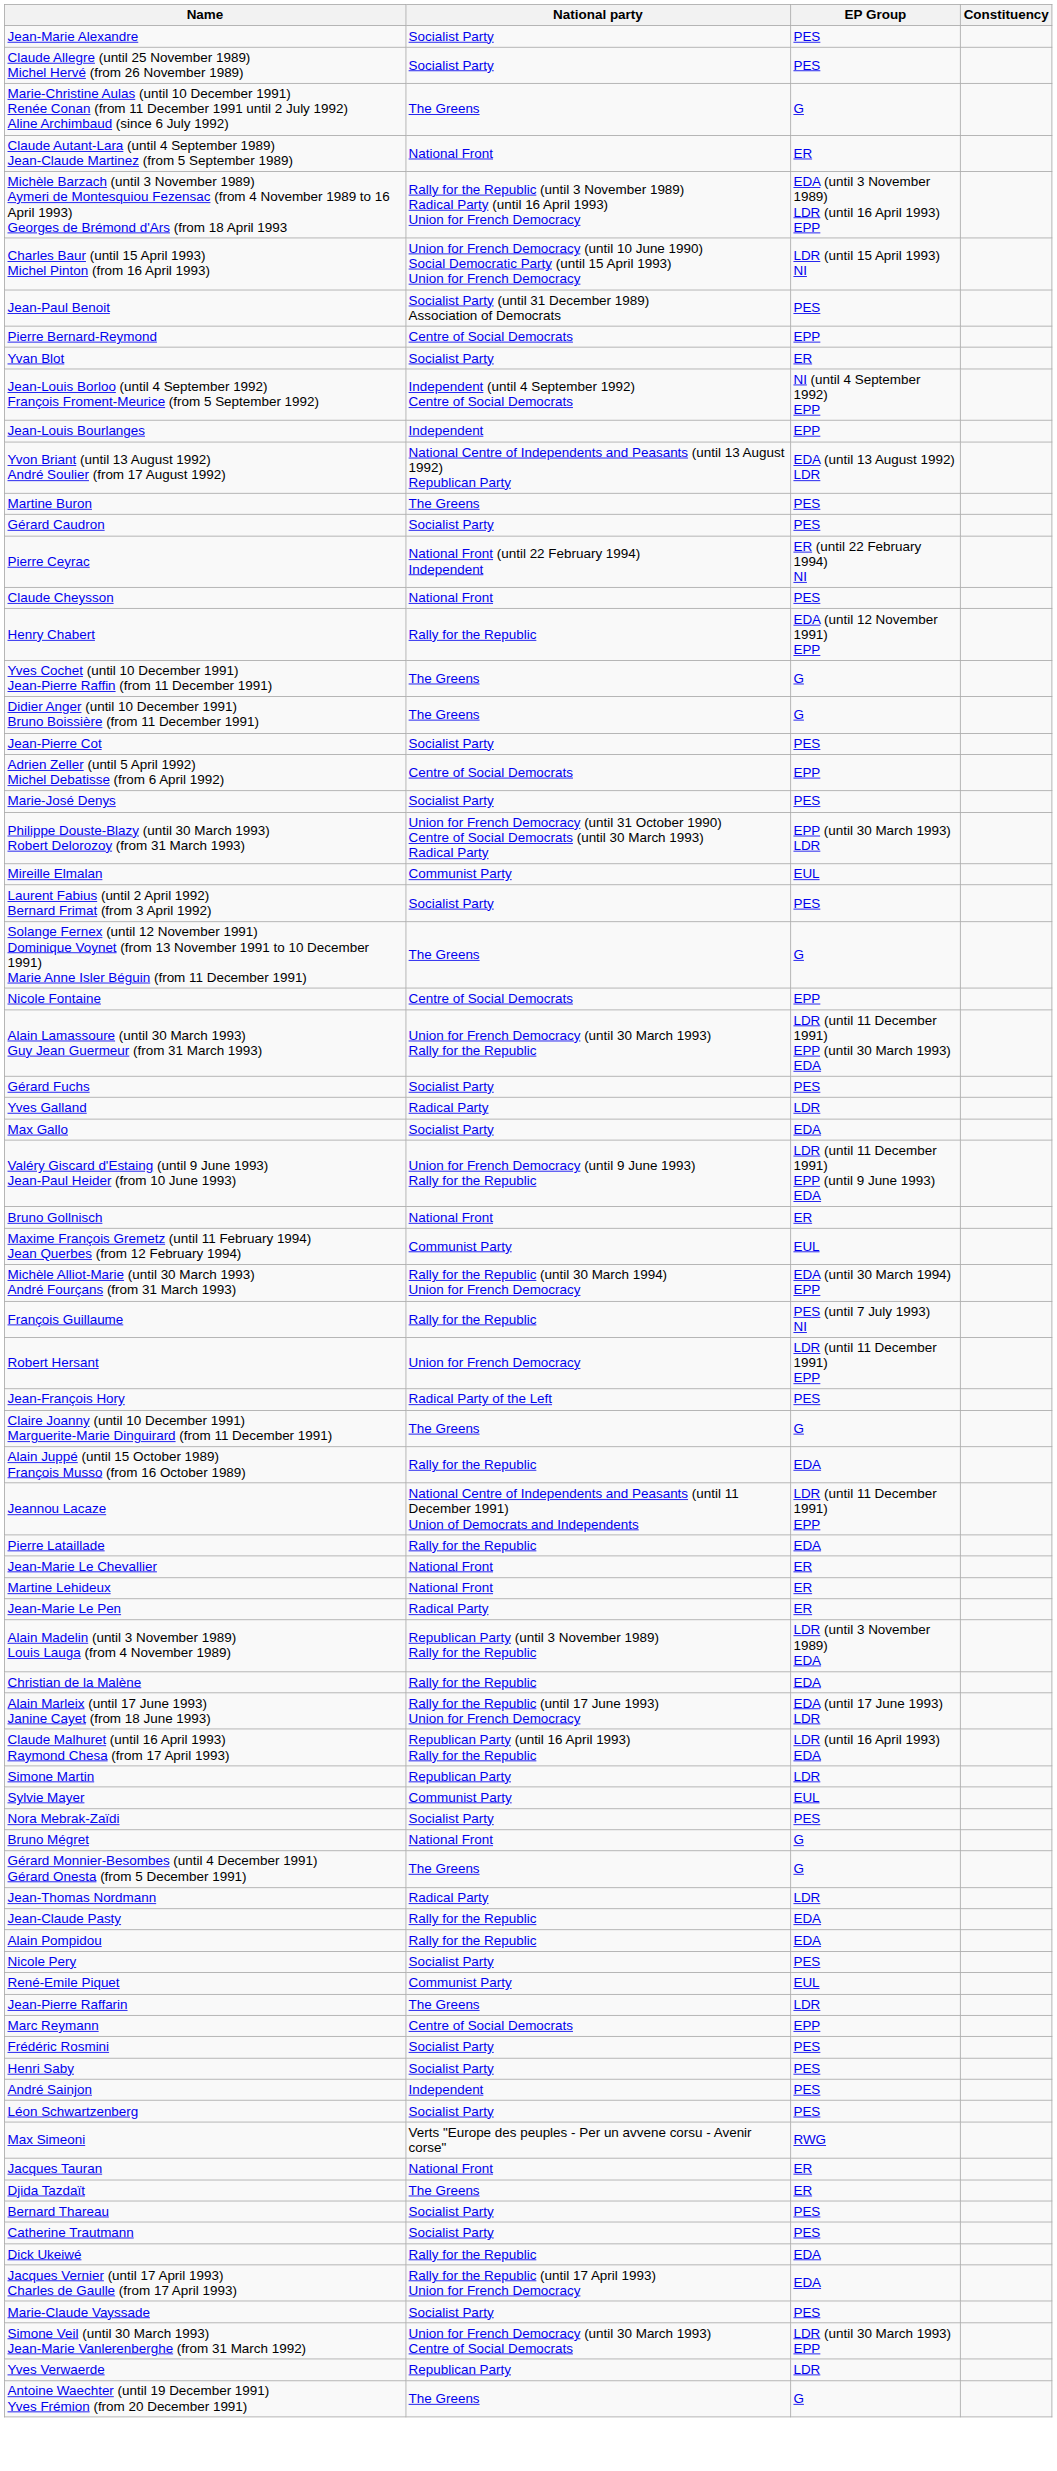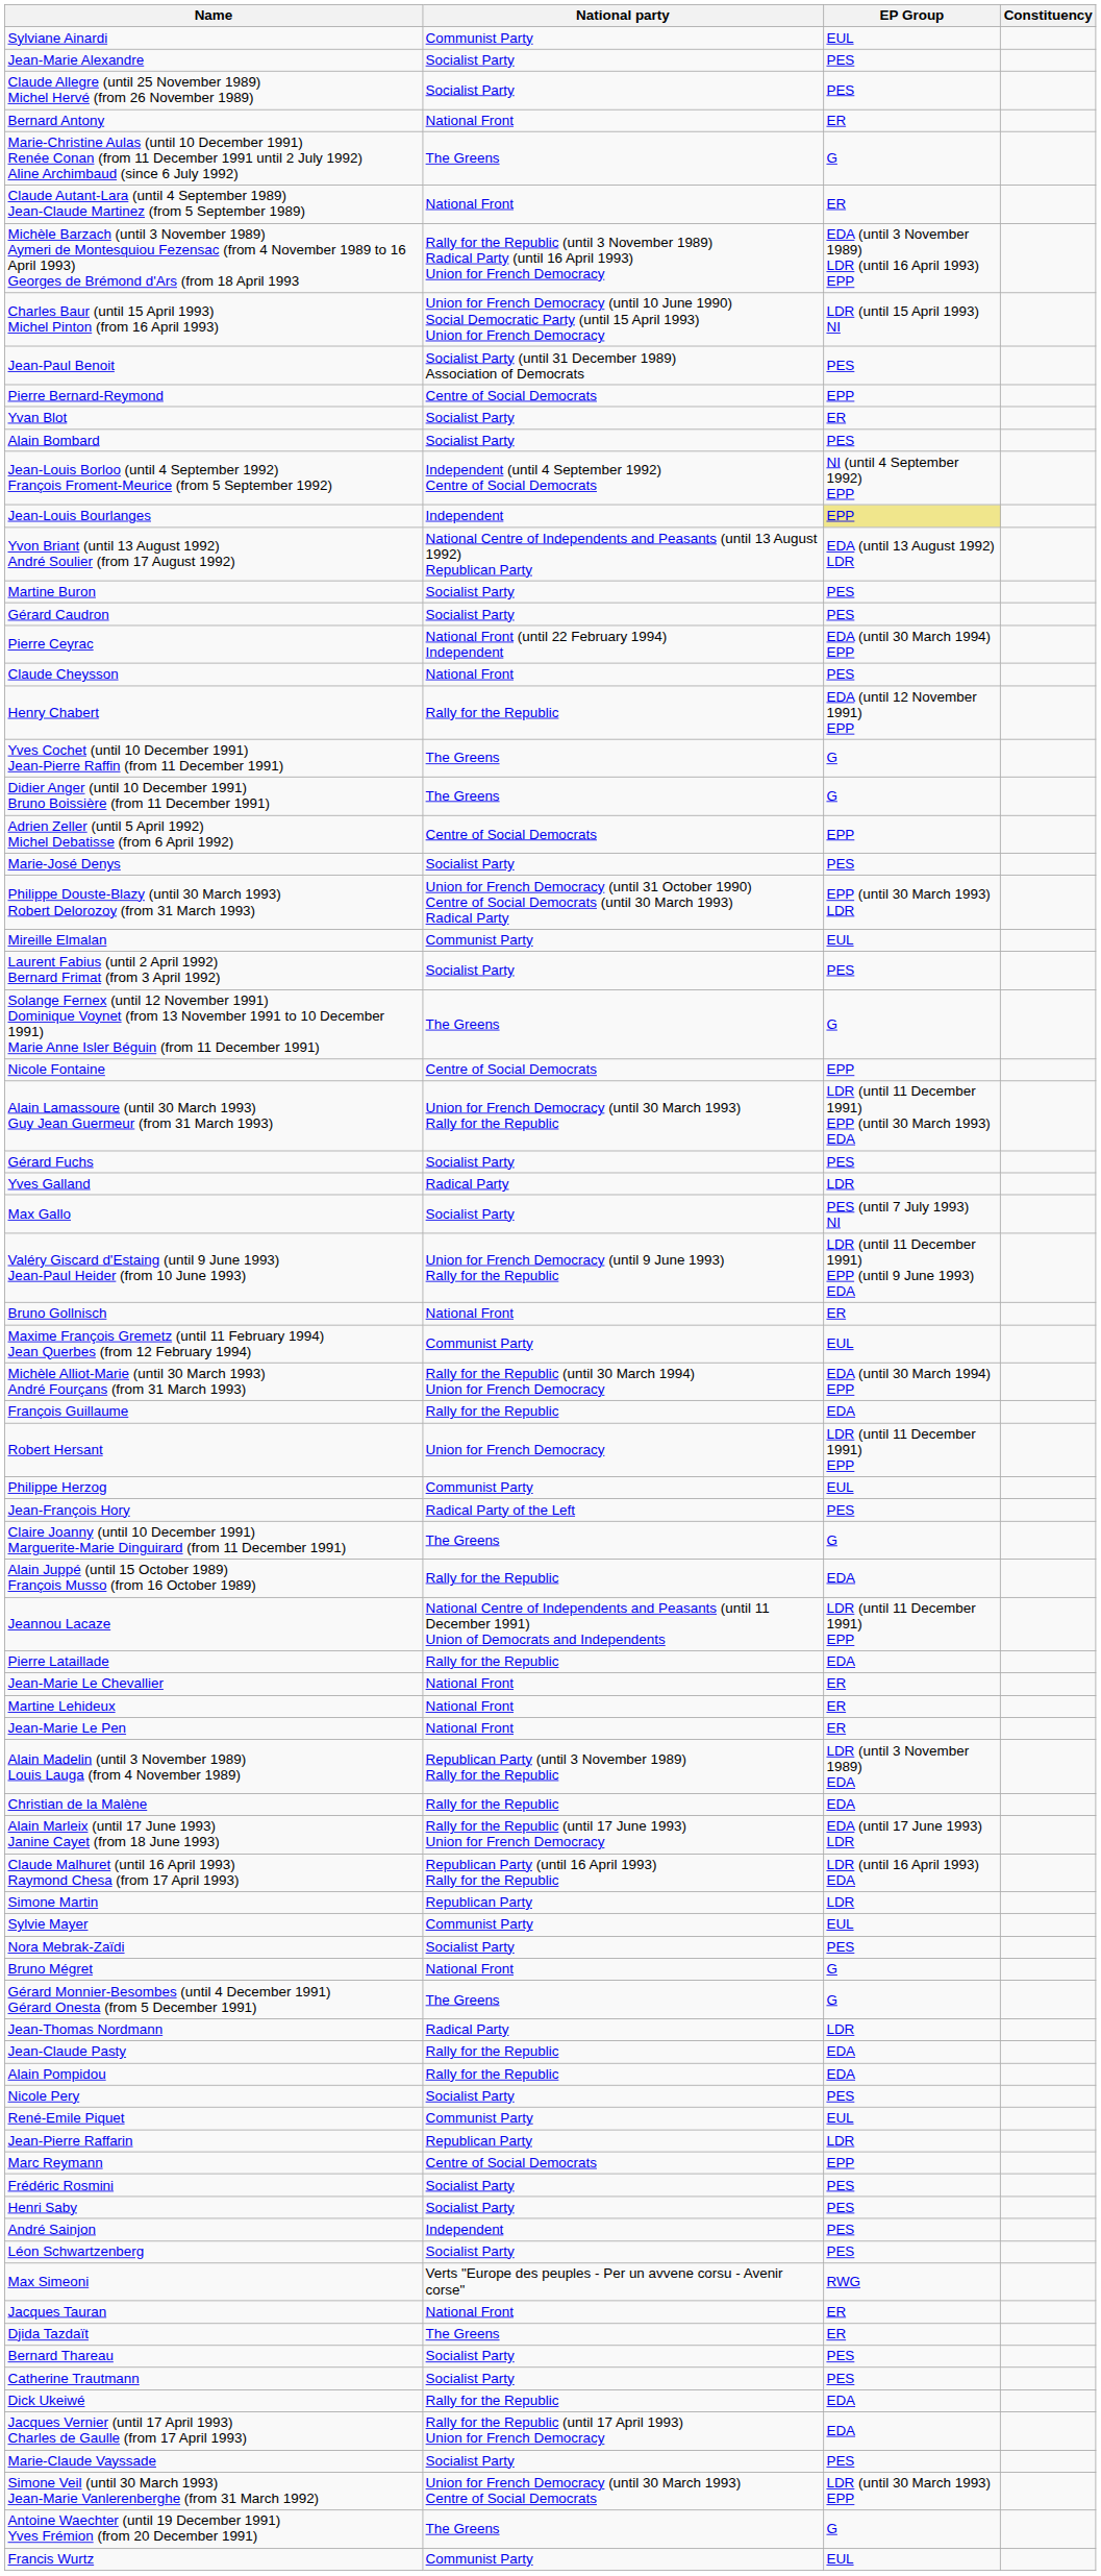+ row: Sylviane Ainardi | Communist Party | EUL
+ row: Bernard Antony | National Front | ER
+ row: Alain Bombard | Socialist Party | PES
Jean-Louis Bourlanges | EP Group: no background -> khaki background
Martine Buron | National party: The Greens -> Socialist Party
Pierre Ceyrac | EP Group: ER (until 22 February 1994) NI -> EDA (until 30 March 1994) EPP
- row: Jean-Pierre Cot | Socialist Party | PES
Max Gallo | EP Group: EDA -> PES (until 7 July 1993) NI
François Guillaume | EP Group: PES (until 7 July 1993) NI -> EDA
+ row: Philippe Herzog | Communist Party | EUL
Jean-Marie Le Pen | National party: Radical Party -> National Front
Jean-Pierre Raffarin | National party: The Greens -> Republican Party
- row: Yves Verwaerde | Republican Party | LDR
+ row: Francis Wurtz | Communist Party | EUL
